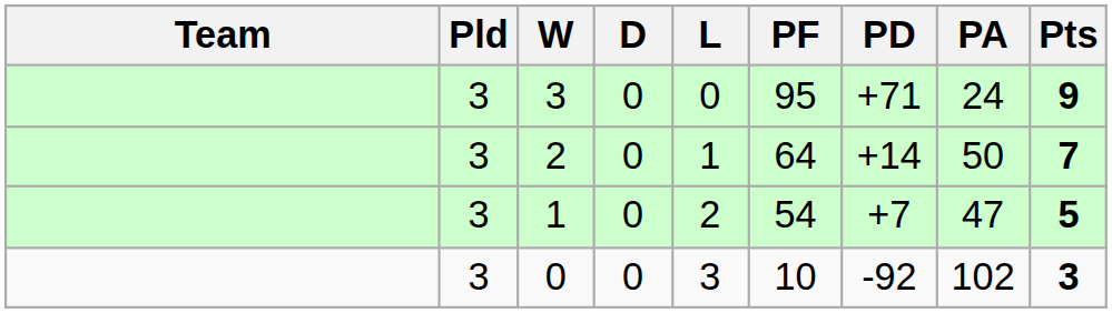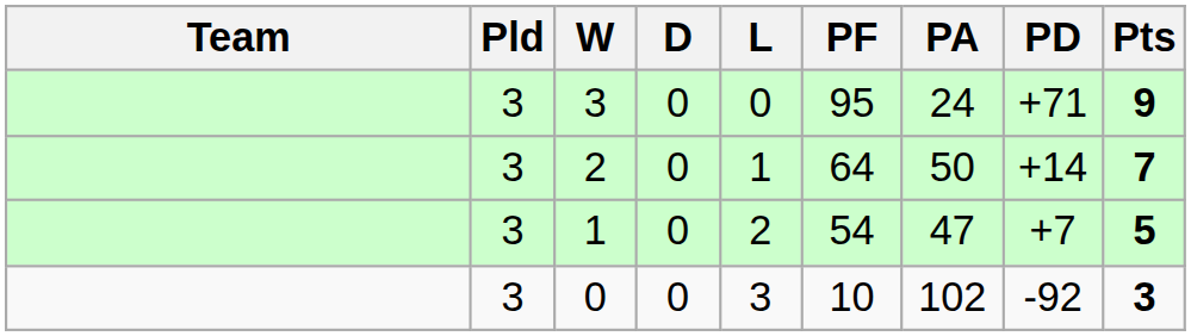columns swapped: PA <-> PD
